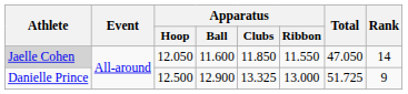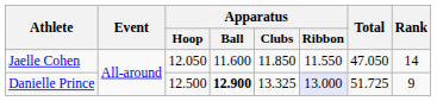row 3 | Athlete: lightgrey background -> no background
row 4 | Apparatus / Ball: normal -> bold
row 4 | Apparatus / Ribbon: no background -> lavender background
